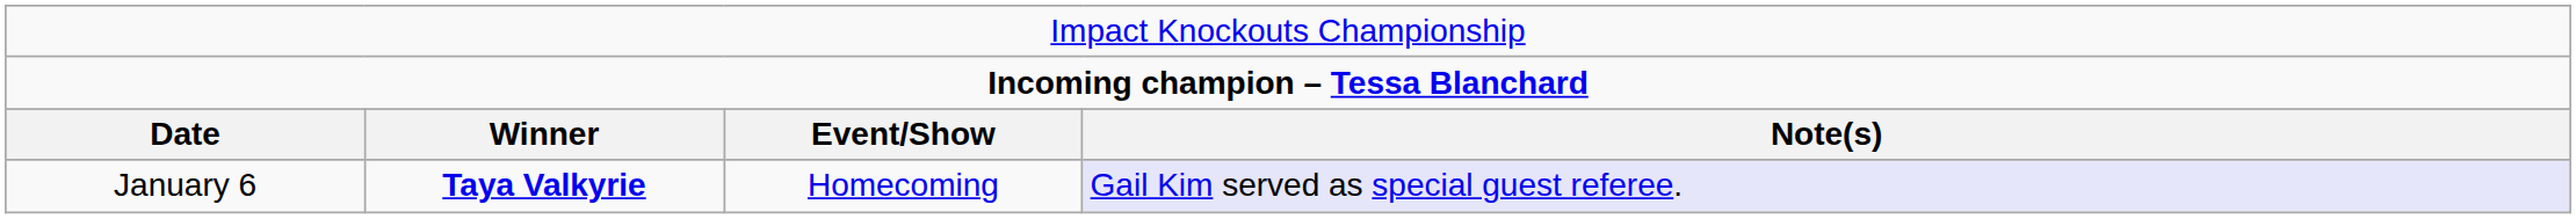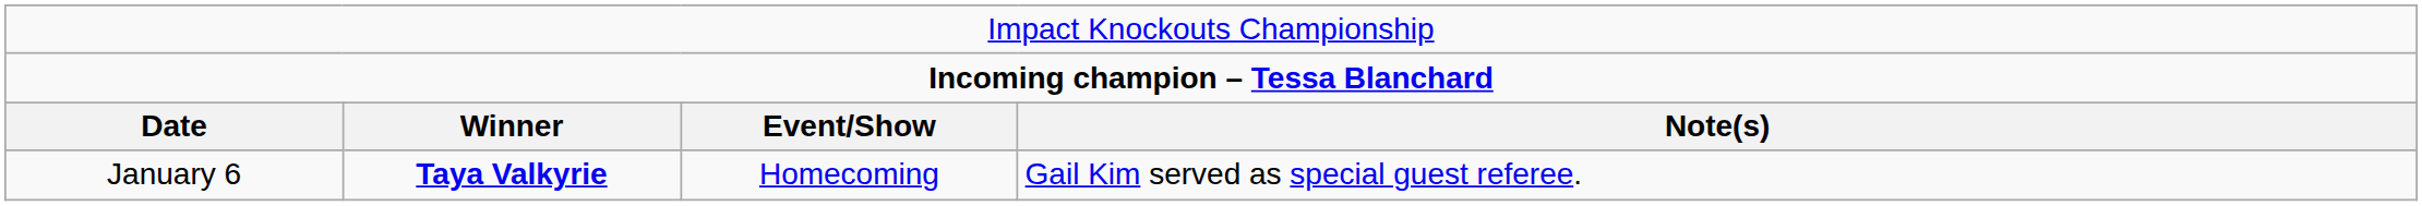January 6 | column 4: lavender background -> no background
